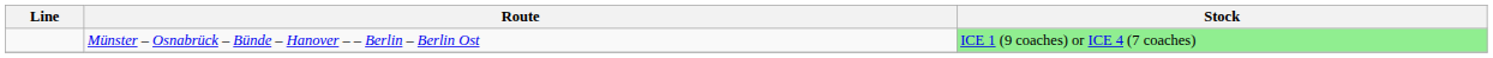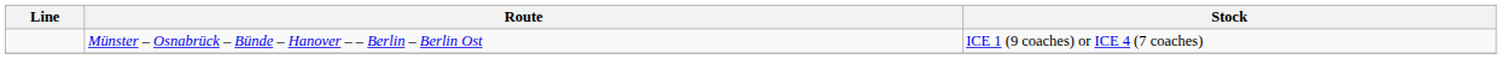row 2 | Stock: lightgreen background -> no background
